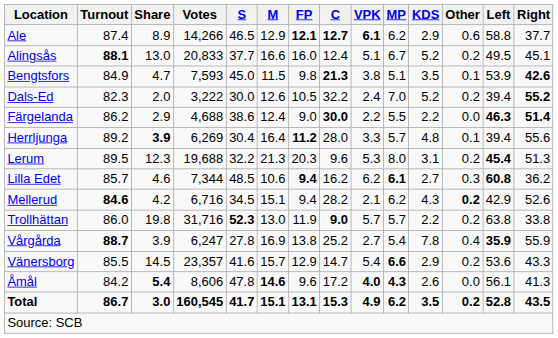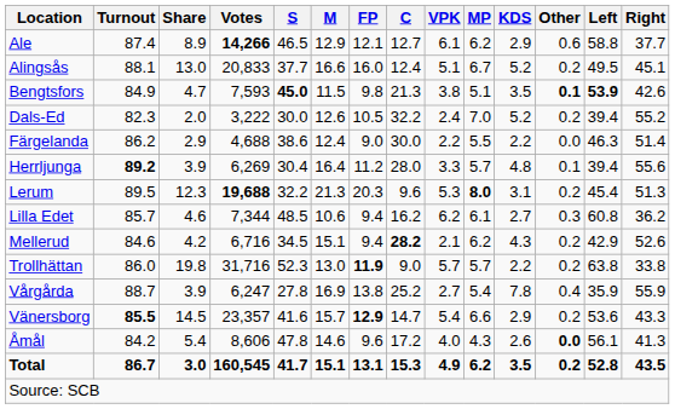Ale | Votes: normal -> bold
Ale | FP: bold -> normal
Ale | C: bold -> normal
Ale | VPK: bold -> normal
Alingsås | Turnout: bold -> normal
Bengtsfors | S: normal -> bold
Bengtsfors | C: bold -> normal
Bengtsfors | Other: normal -> bold
Bengtsfors | Left: normal -> bold
Bengtsfors | Right: bold -> normal
Dals-Ed | Right: bold -> normal
Färgelanda | C: bold -> normal
Färgelanda | Left: bold -> normal
Färgelanda | Right: bold -> normal
Herrljunga | Turnout: normal -> bold
Herrljunga | Share: bold -> normal
Herrljunga | FP: bold -> normal
Lerum | Votes: normal -> bold
Lerum | MP: normal -> bold
Lerum | Left: bold -> normal
Lilla Edet | FP: bold -> normal
Lilla Edet | MP: bold -> normal
Lilla Edet | Left: bold -> normal
Mellerud | Turnout: bold -> normal
Mellerud | C: normal -> bold
Mellerud | Other: bold -> normal
Trollhättan | S: bold -> normal
Trollhättan | FP: normal -> bold
Trollhättan | C: bold -> normal
Vårgårda | Turnout: bold -> normal
Vårgårda | Left: bold -> normal
Vänersborg | Turnout: normal -> bold
Vänersborg | FP: normal -> bold
Vänersborg | MP: bold -> normal
Åmål | Share: bold -> normal
Åmål | M: bold -> normal
Åmål | VPK: bold -> normal
Åmål | MP: bold -> normal
Åmål | Other: normal -> bold
